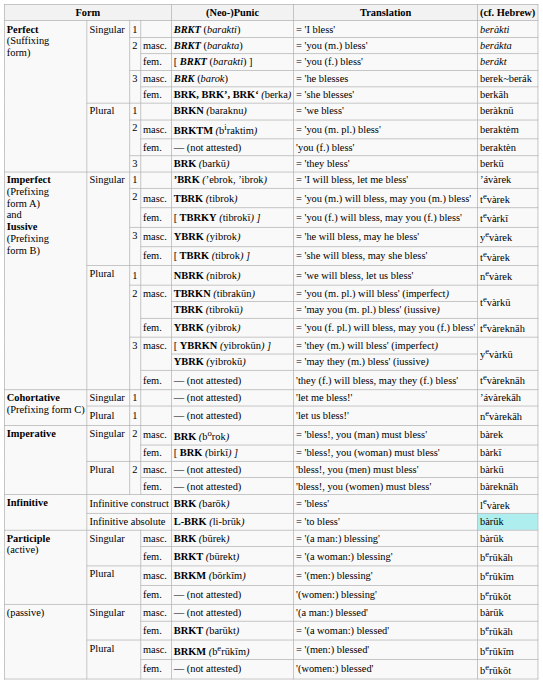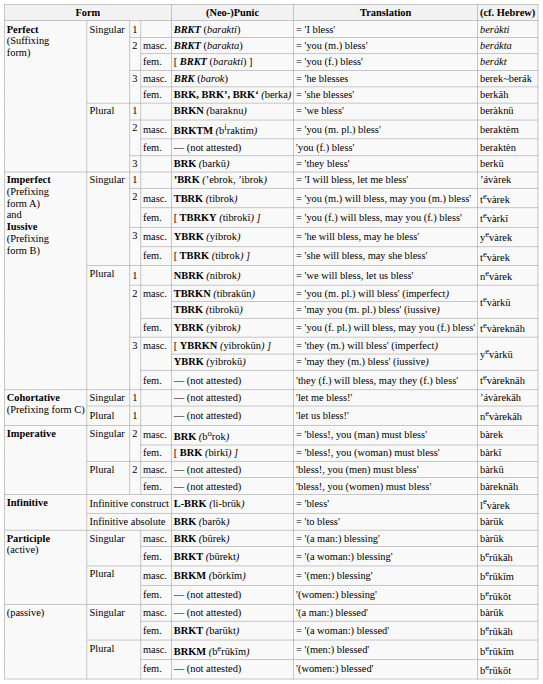Infinitive / Infinitive construct | (Neo-)Punic: BRK (barōk) -> L-BRK (li-brūk)
Infinitive / Infinitive absolute | (Neo-)Punic: L-BRK (li-brūk) -> BRK (barōk)
Infinitive / Infinitive absolute | (cf. Hebrew): paleturquoise background -> no background
